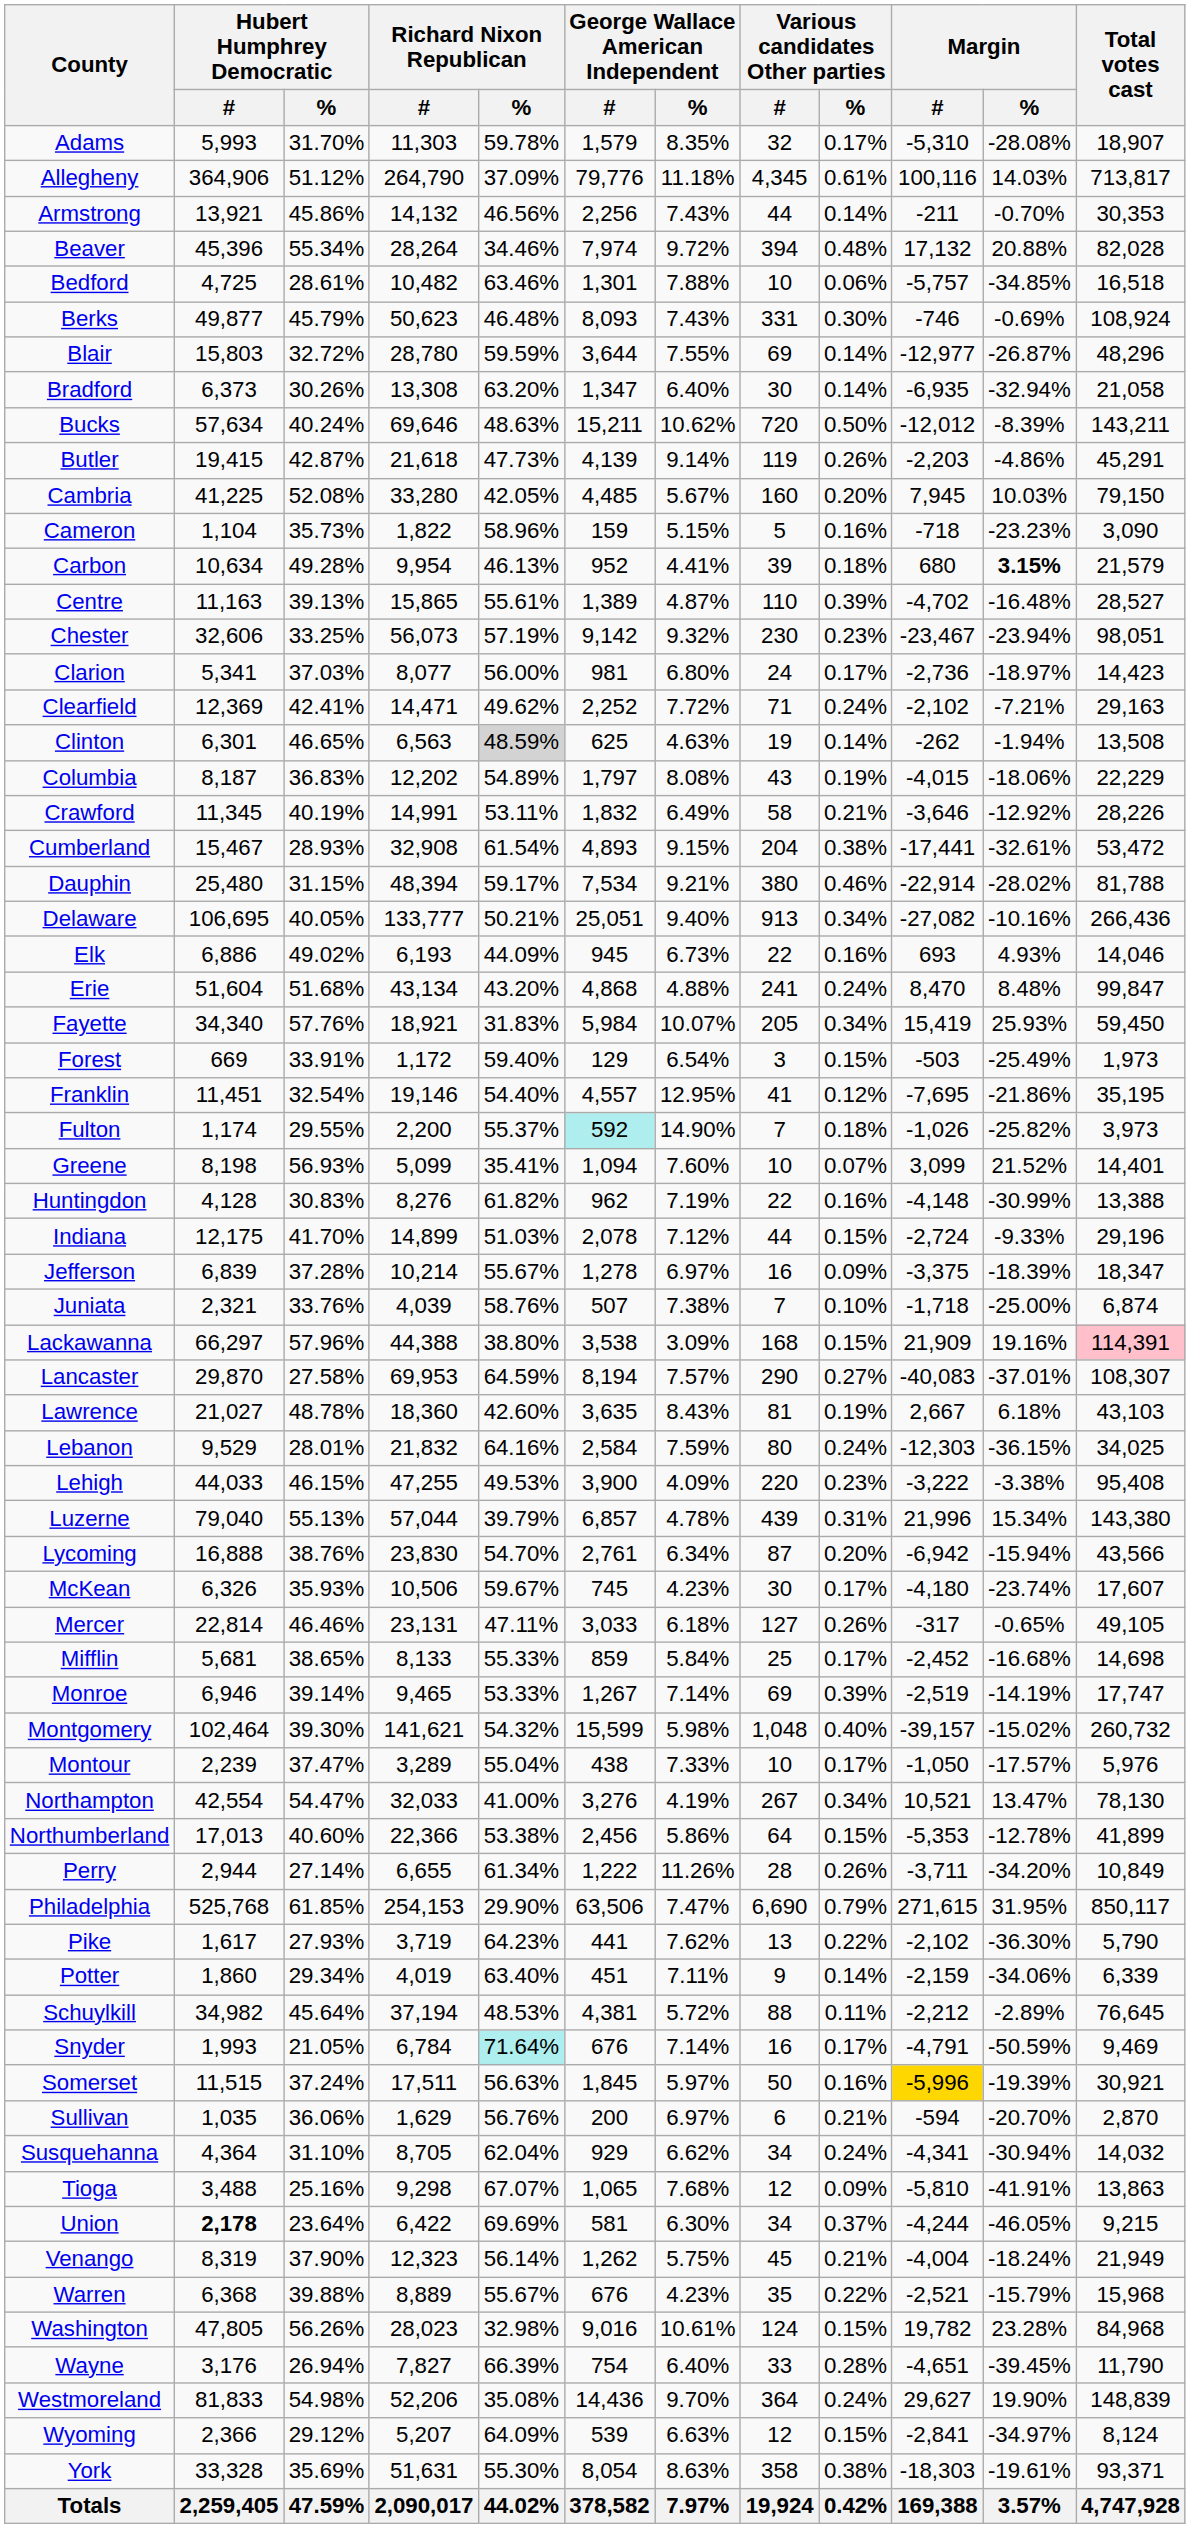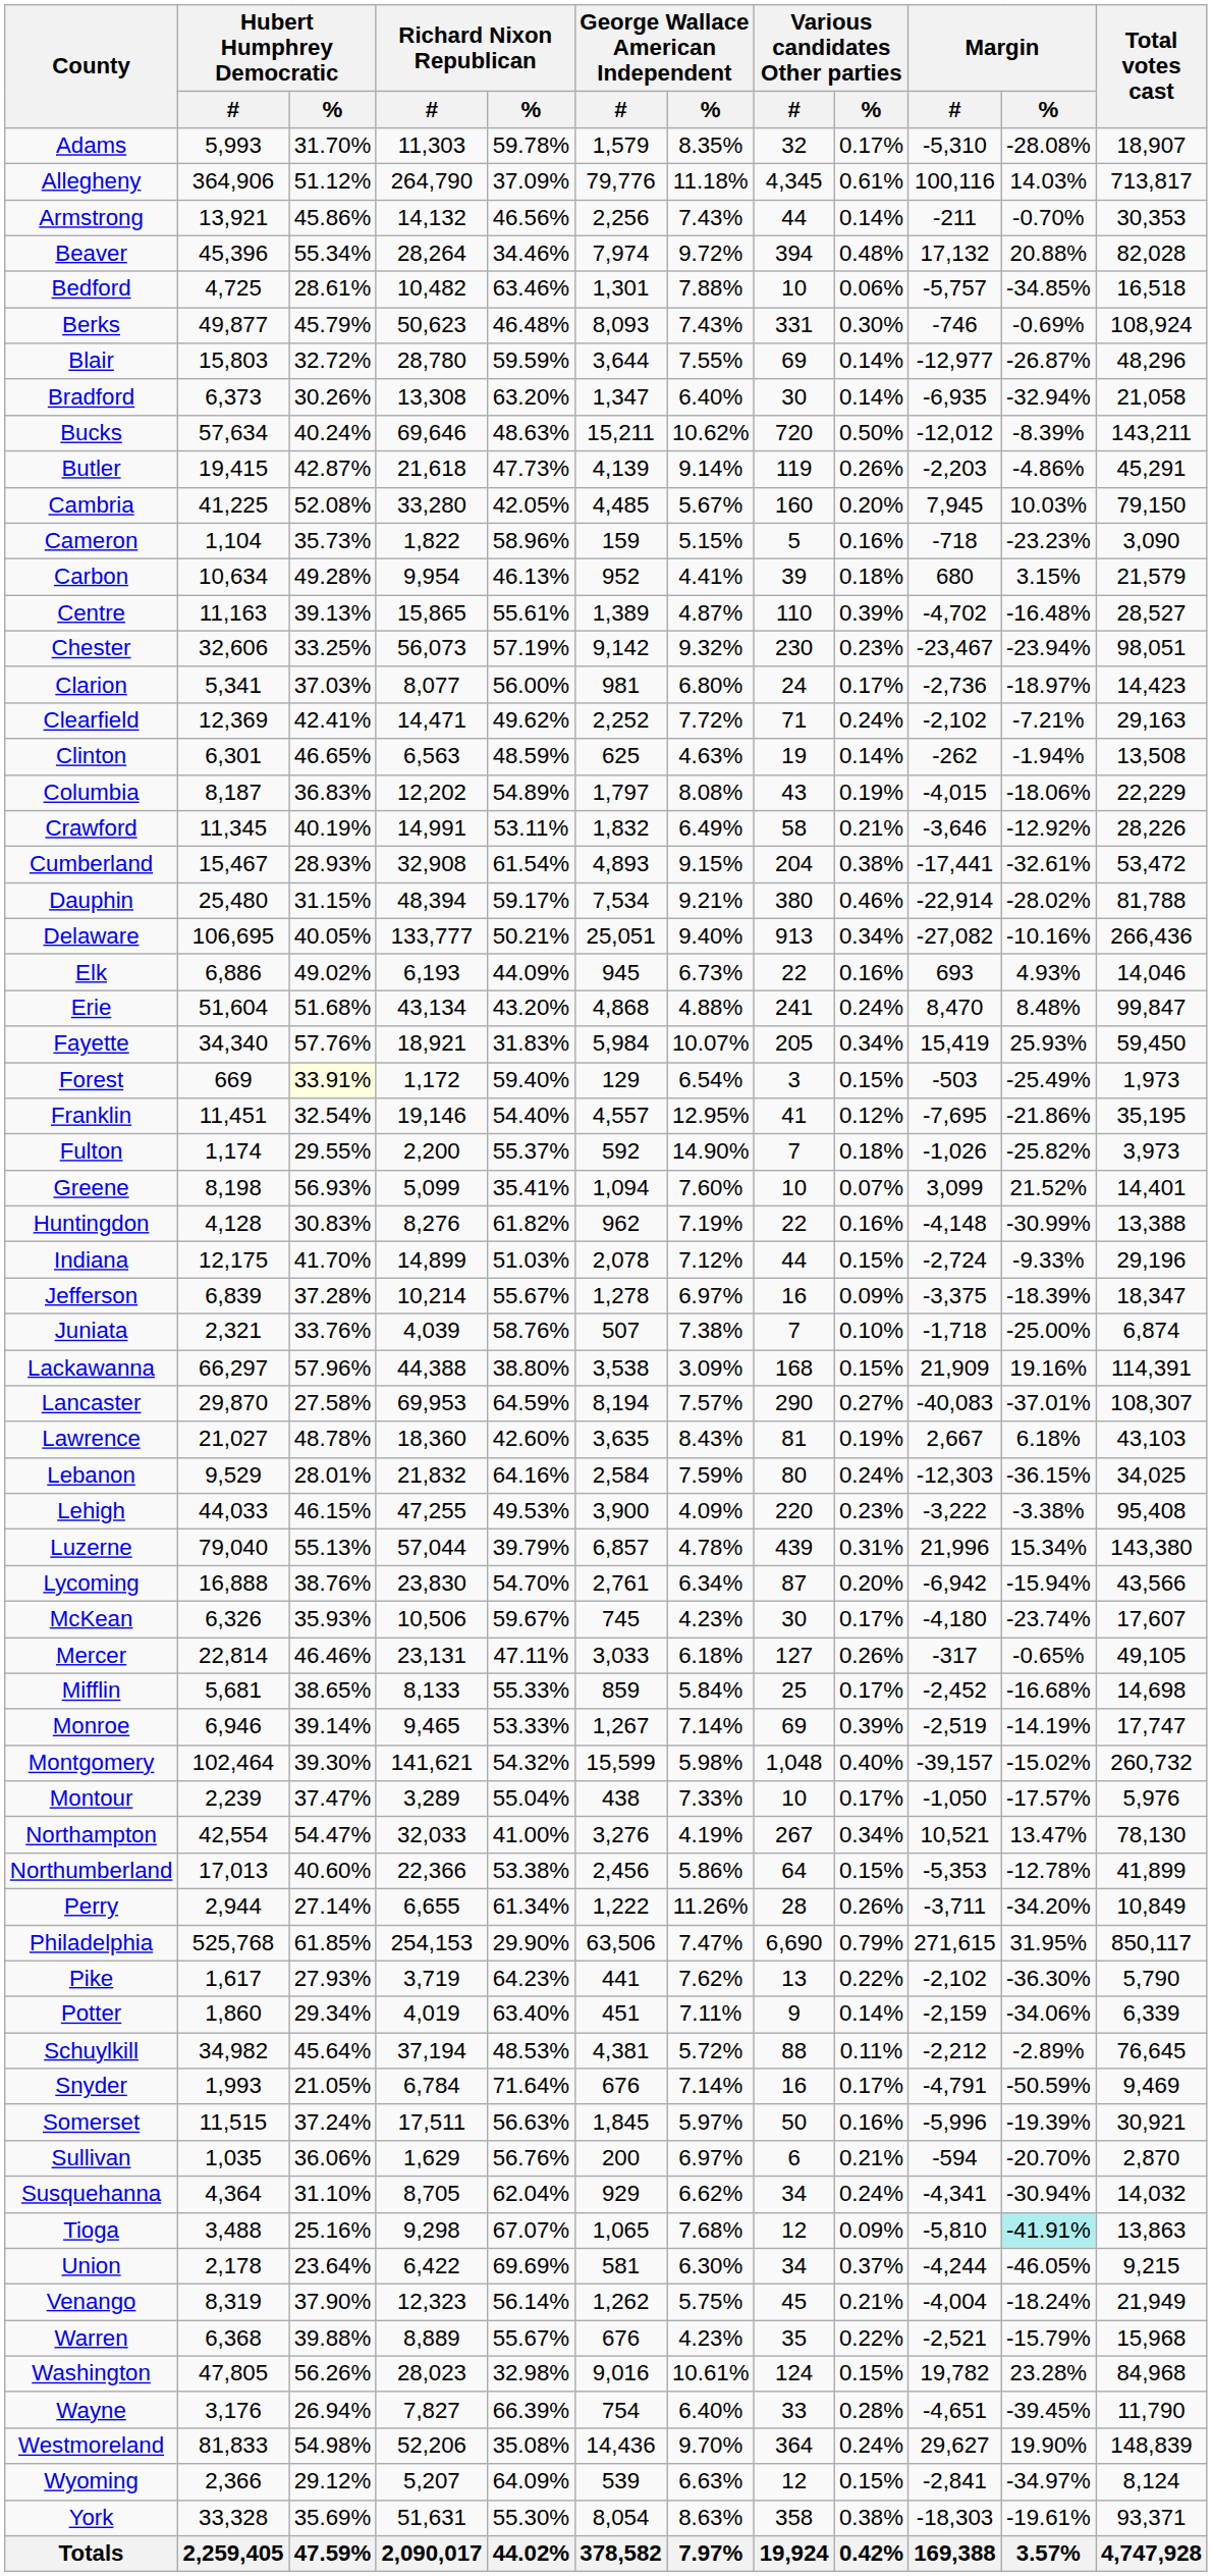Carbon | Margin / %: bold -> normal
Clinton | Richard Nixon Republican / %: lightgrey background -> no background
Forest | Hubert Humphrey Democratic / %: no background -> lightyellow background
Fulton | George Wallace American Independent / #: paleturquoise background -> no background
Lackawanna | Total votes cast: pink background -> no background
Snyder | Richard Nixon Republican / %: paleturquoise background -> no background
Somerset | Margin / #: gold background -> no background
Tioga | Margin / %: no background -> paleturquoise background
Union | Hubert Humphrey Democratic / #: bold -> normal
